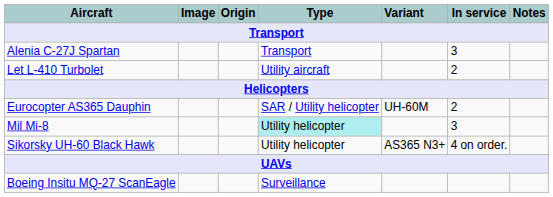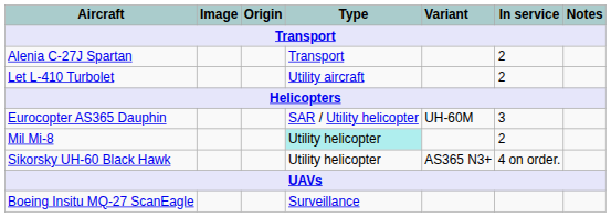Alenia C-27J Spartan | In service: 3 -> 2
Eurocopter AS365 Dauphin | In service: 2 -> 3
Mil Mi-8 | In service: 3 -> 2
